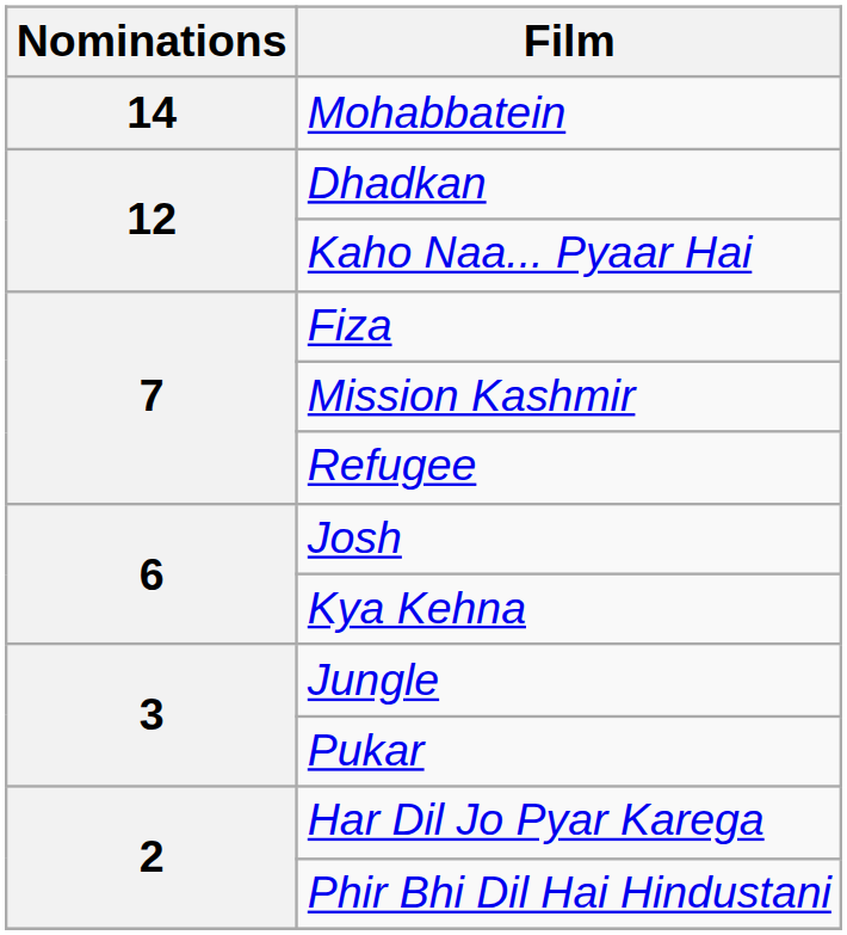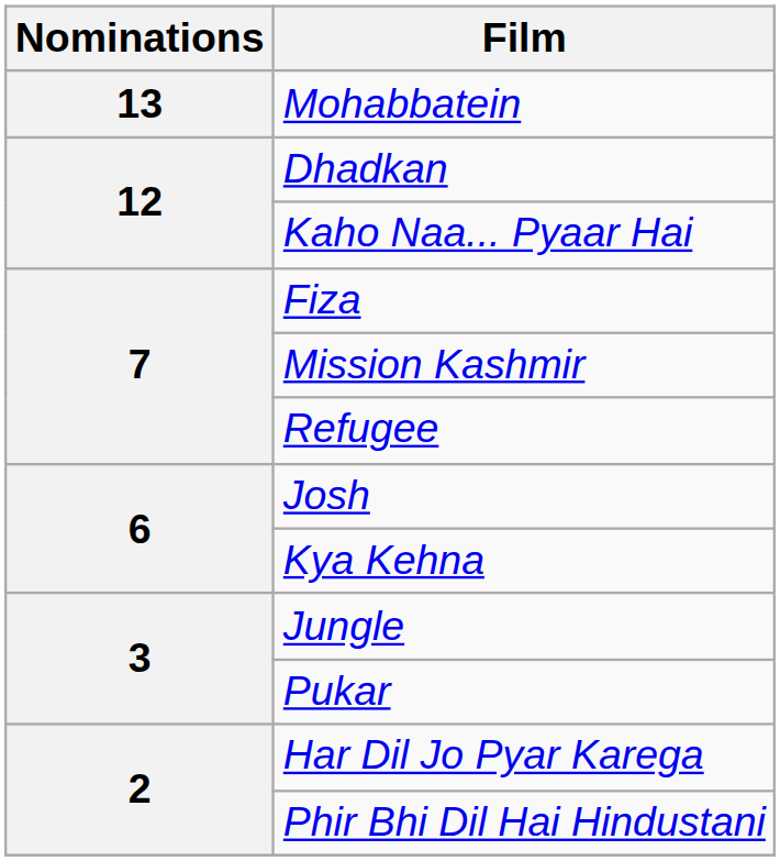Mohabbatein | Nominations: 14 -> 13
